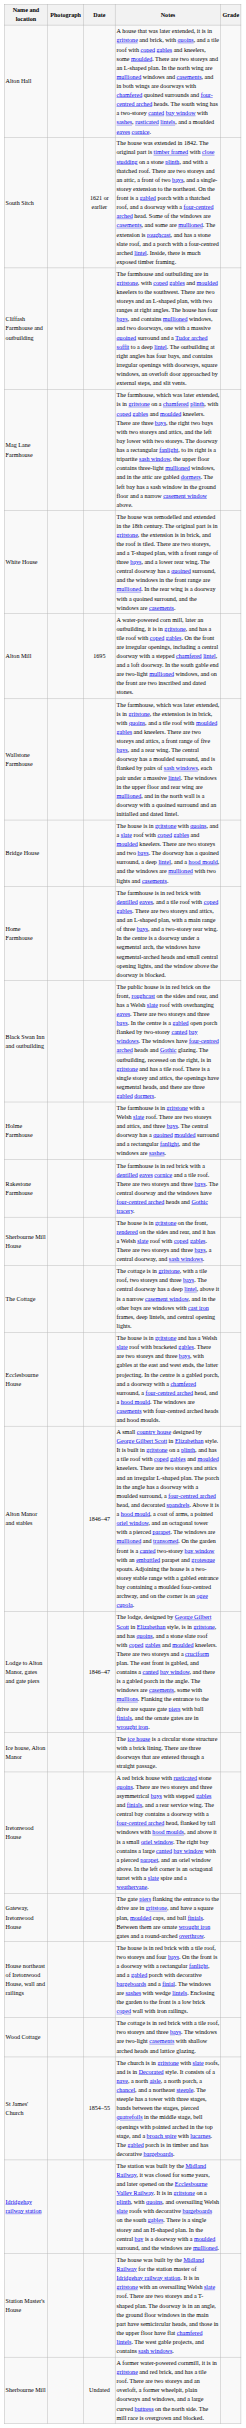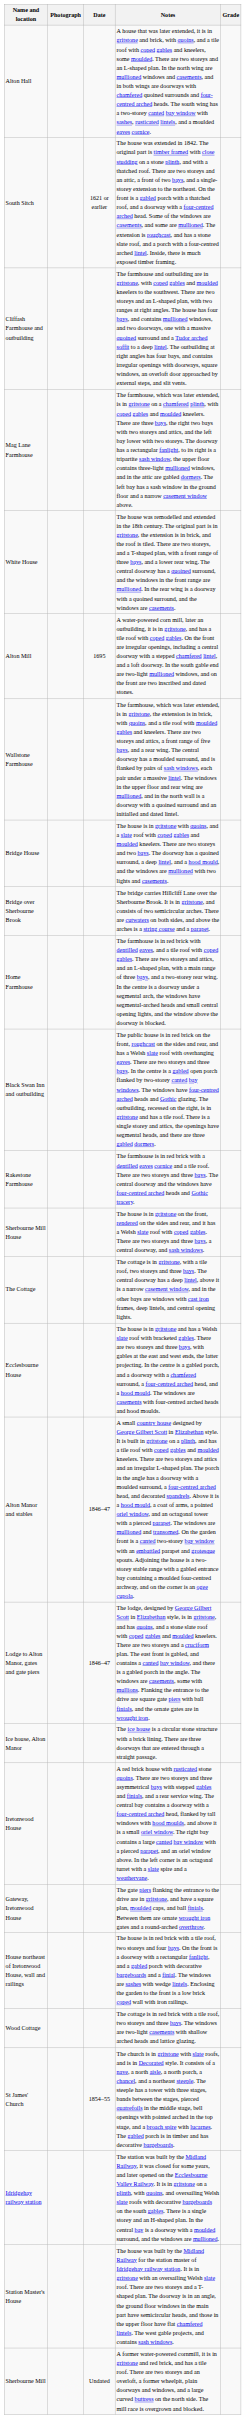+ row: Bridge over Sherbourne Brook | The bridge carries Hillcliff Lane over the Sherbourne Brook. It is in gritstone, and consists of two semicircular arches. There are cutwaters on both sides, and above the arches is a string course and a parapet.
- row: Holme Farmhouse | The farmhouse is in gritstone with a Welsh slate roof. There are two storeys and attics, and three bays. The central doorway has a quoined moulded surround and a rectangular fanlight, and the windows are sashes.
